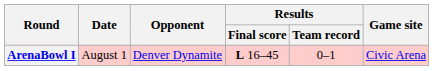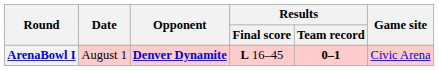ArenaBowl I | Opponent: normal -> bold
ArenaBowl I | Results / Team record: normal -> bold
